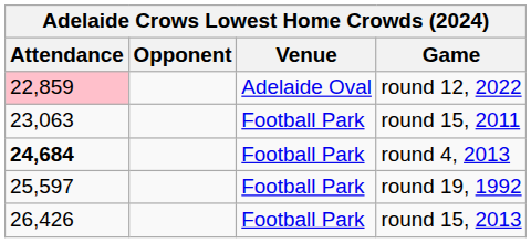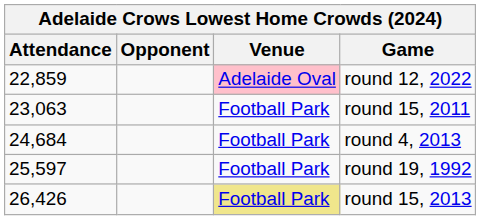round 12, 2022 | Attendance: pink background -> no background
round 12, 2022 | Venue: no background -> pink background
round 4, 2013 | Attendance: bold -> normal
round 15, 2013 | Venue: no background -> khaki background
